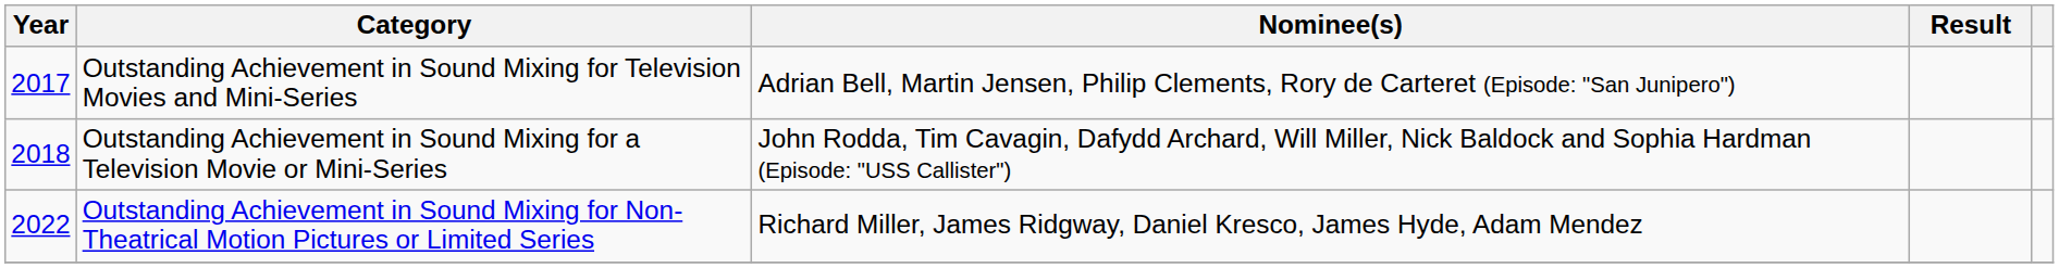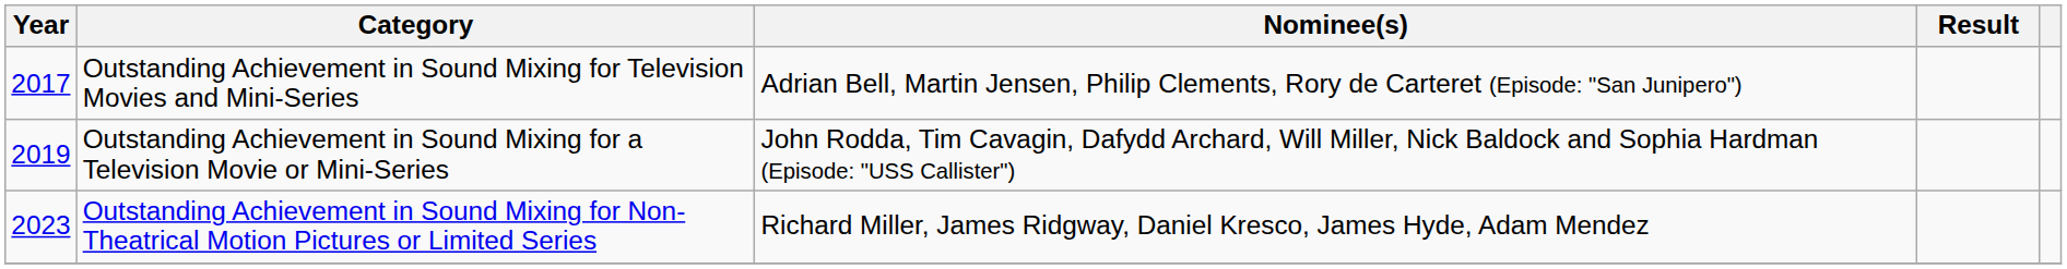row 3 | Year: 2018 -> 2019
row 4 | Year: 2022 -> 2023
